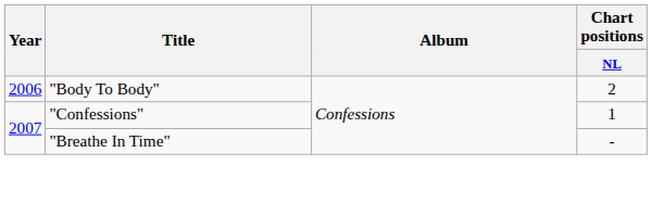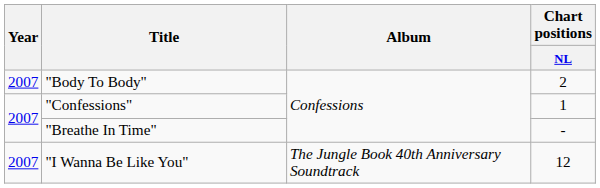"Body To Body" | Year: 2006 -> 2007
+ row: 2007 | "I Wanna Be Like You" | The Jungle Book 40th Anniversary Soundtrack | 12
